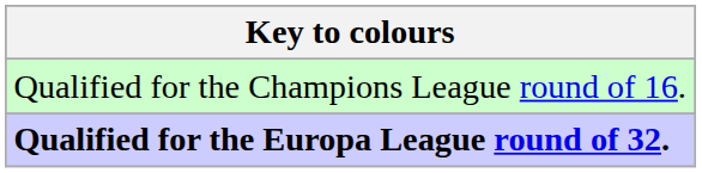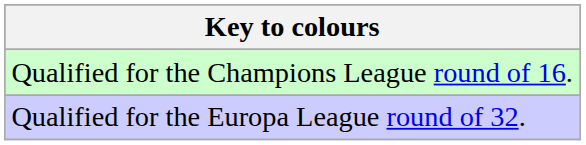row 3 | column 1: bold -> normal
